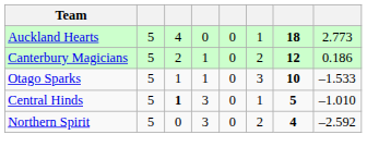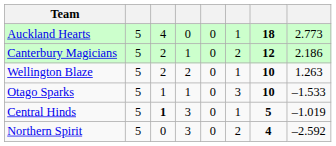Canterbury Magicians | column 8: 0.186 -> 2.186
+ row: Wellington Blaze | 5 | 2 | 2 | 0 | 1 | 10 | 1.263
Central Hinds | column 8: –1.010 -> –1.019
